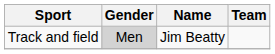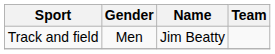Track and field | Gender: lightgrey background -> no background
